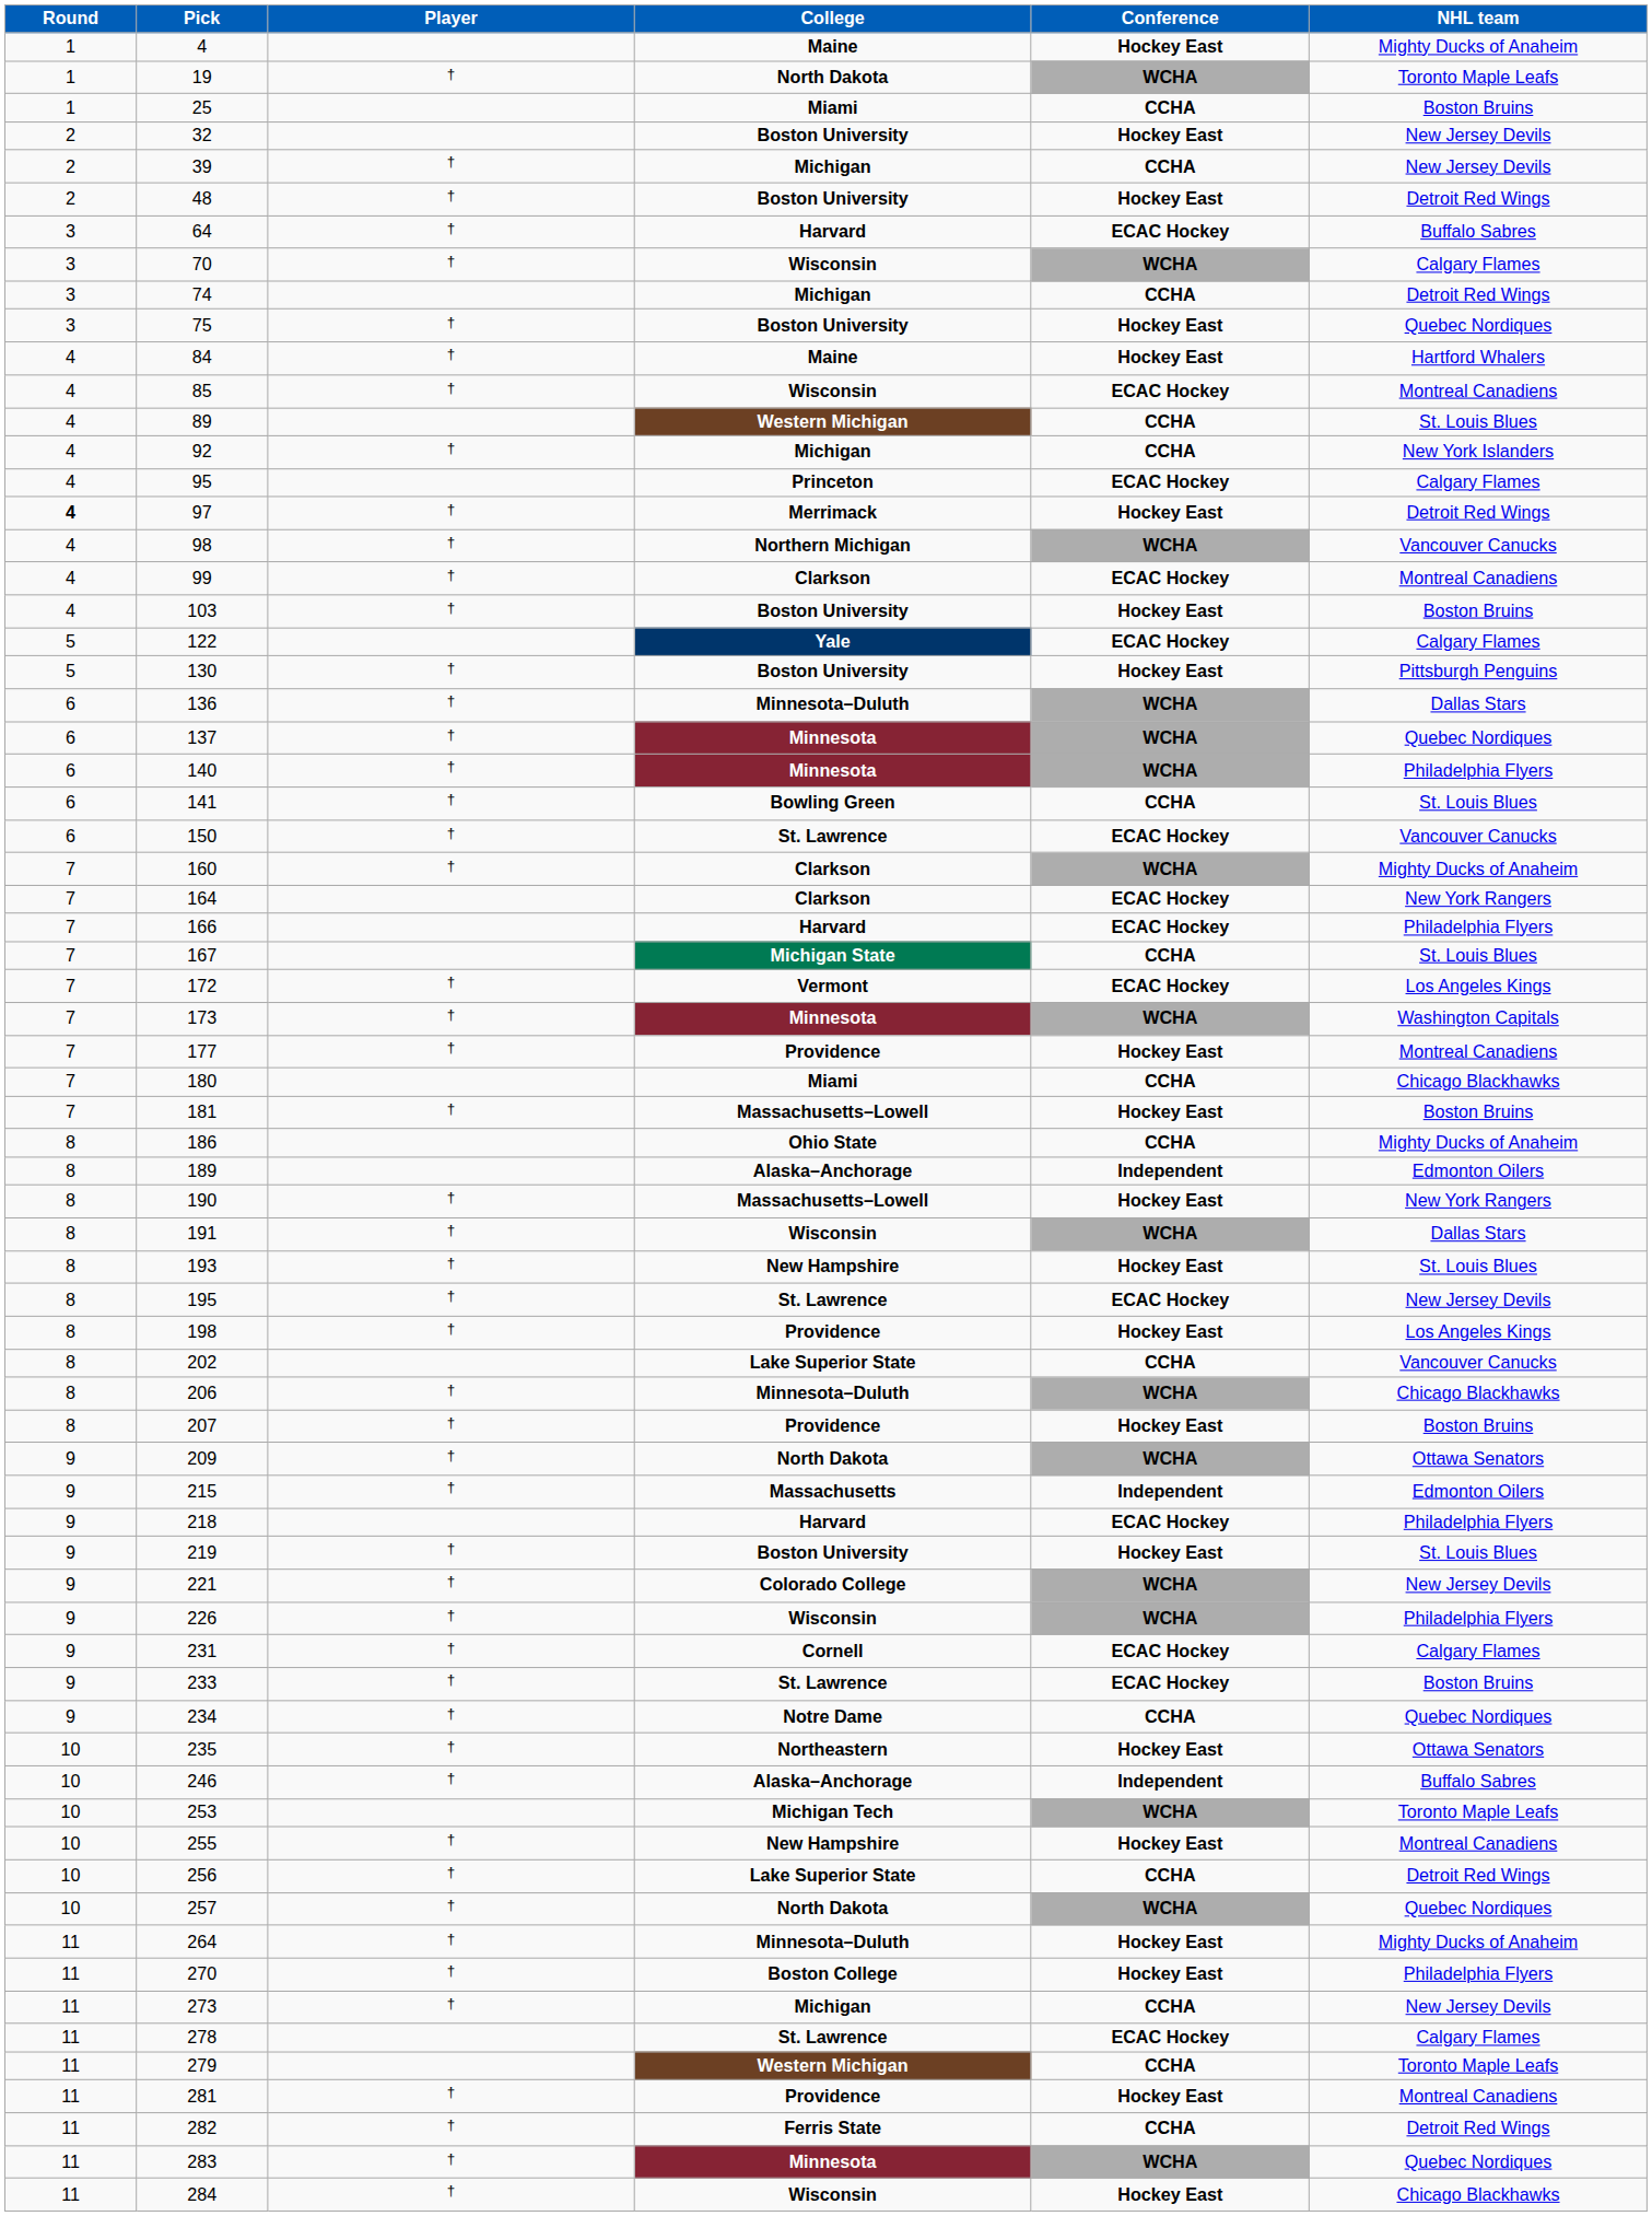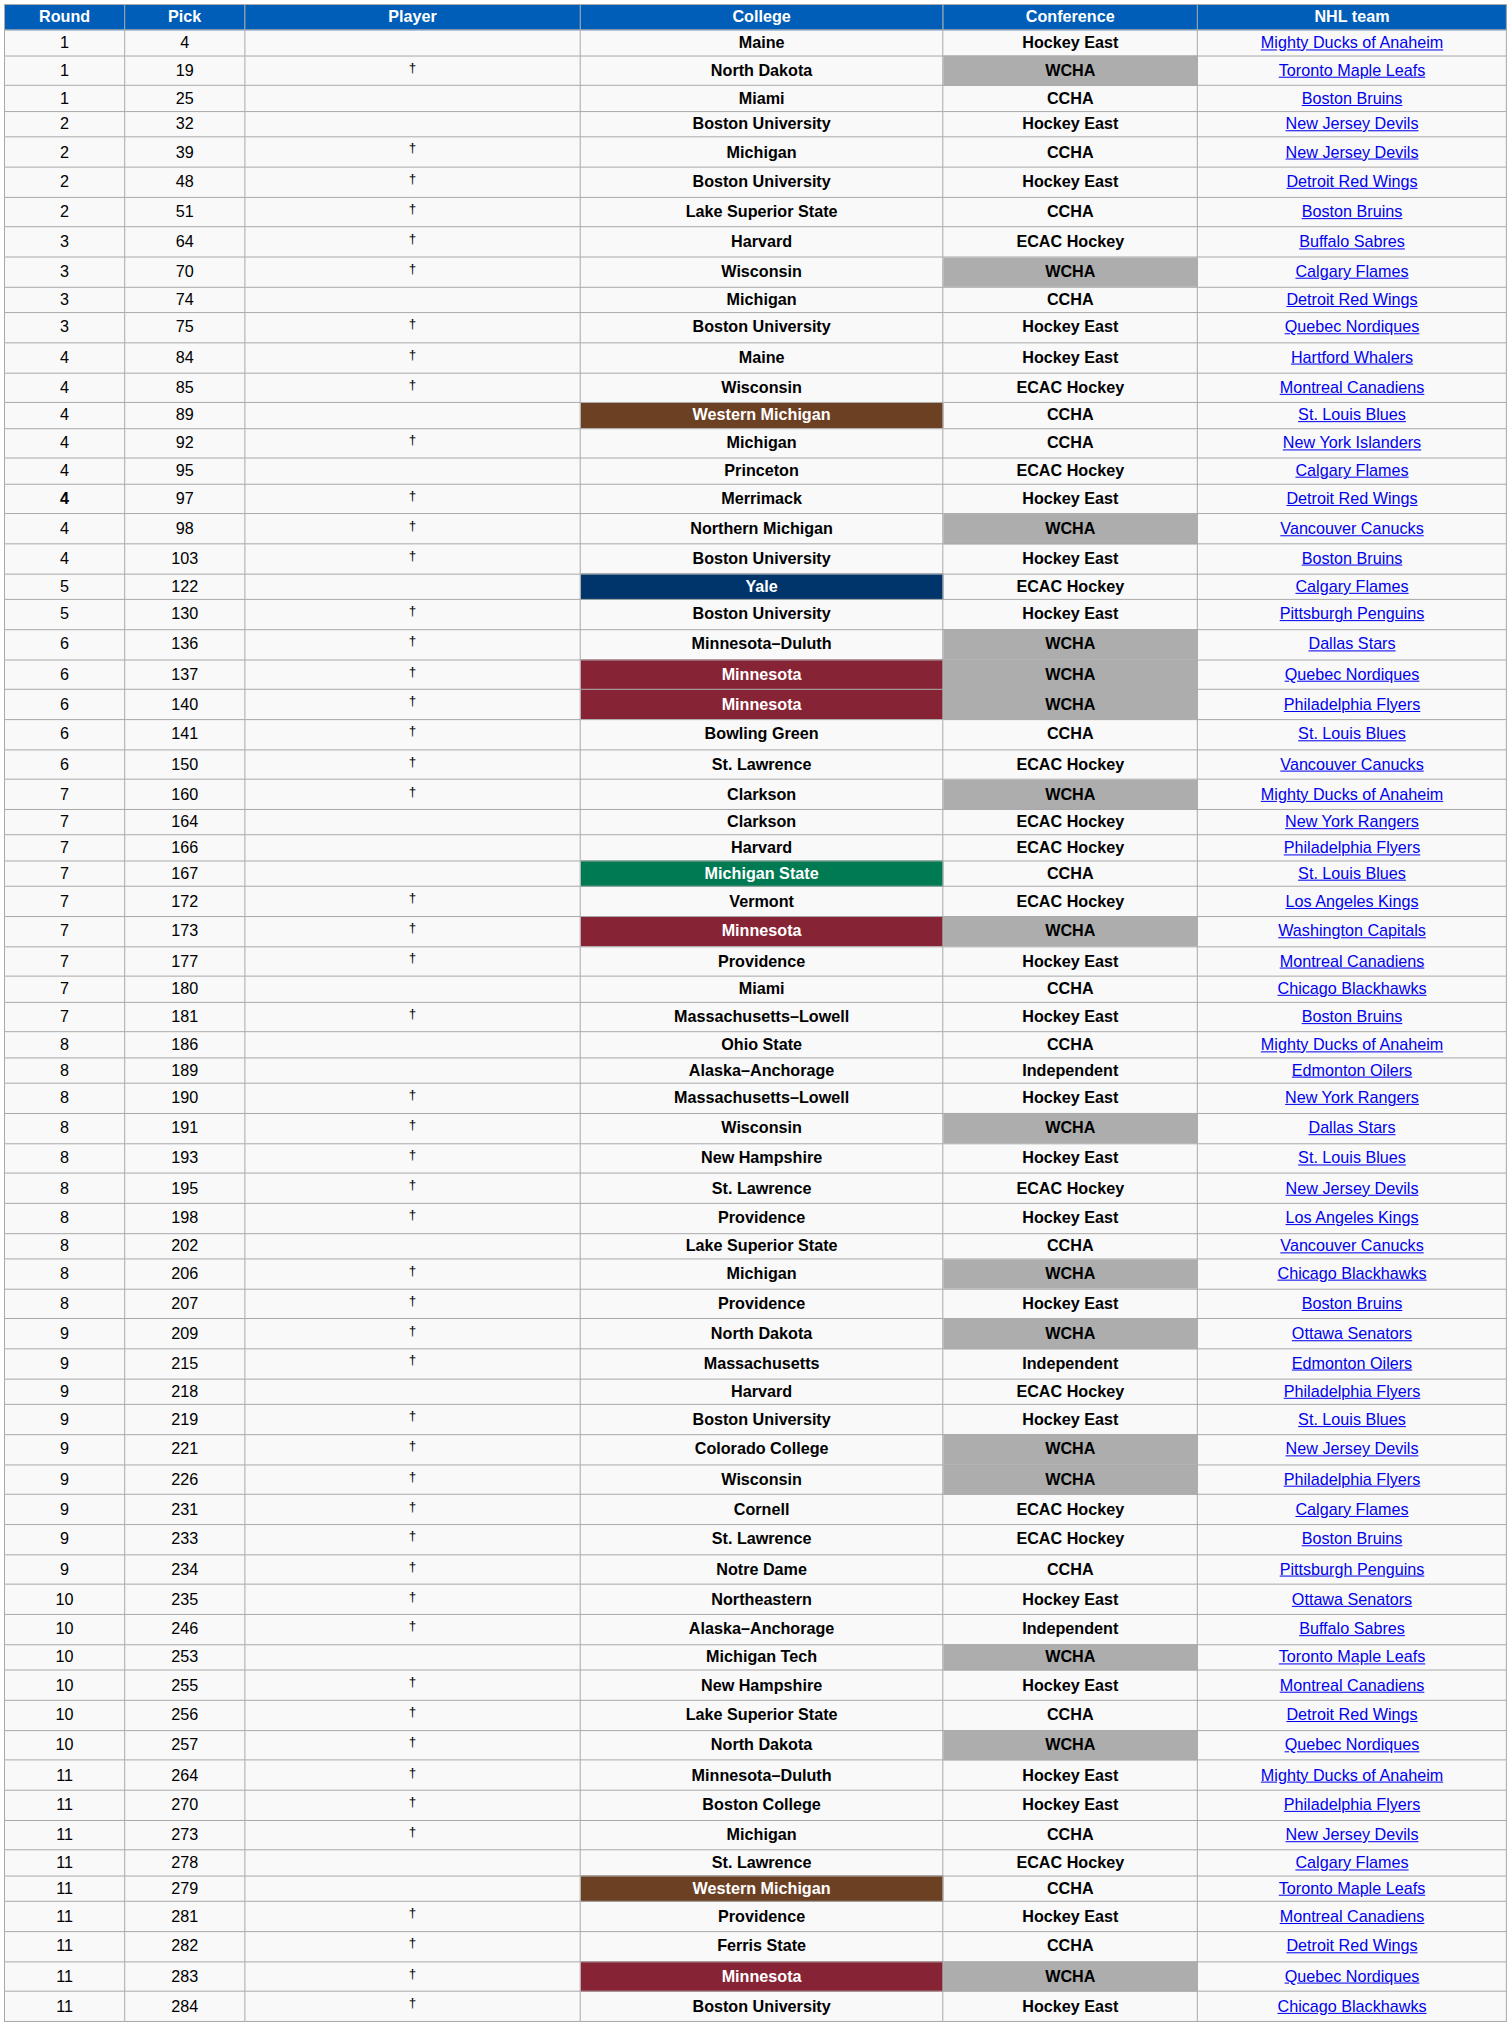+ row: 2 | 51 | † | Lake Superior State | CCHA | Boston Bruins
- row: 4 | 99 | † | Clarkson | ECAC Hockey | Montreal Canadiens
206 | College: Minnesota–Duluth -> Michigan
234 | NHL team: Quebec Nordiques -> Pittsburgh Penguins
284 | College: Wisconsin -> Boston University
